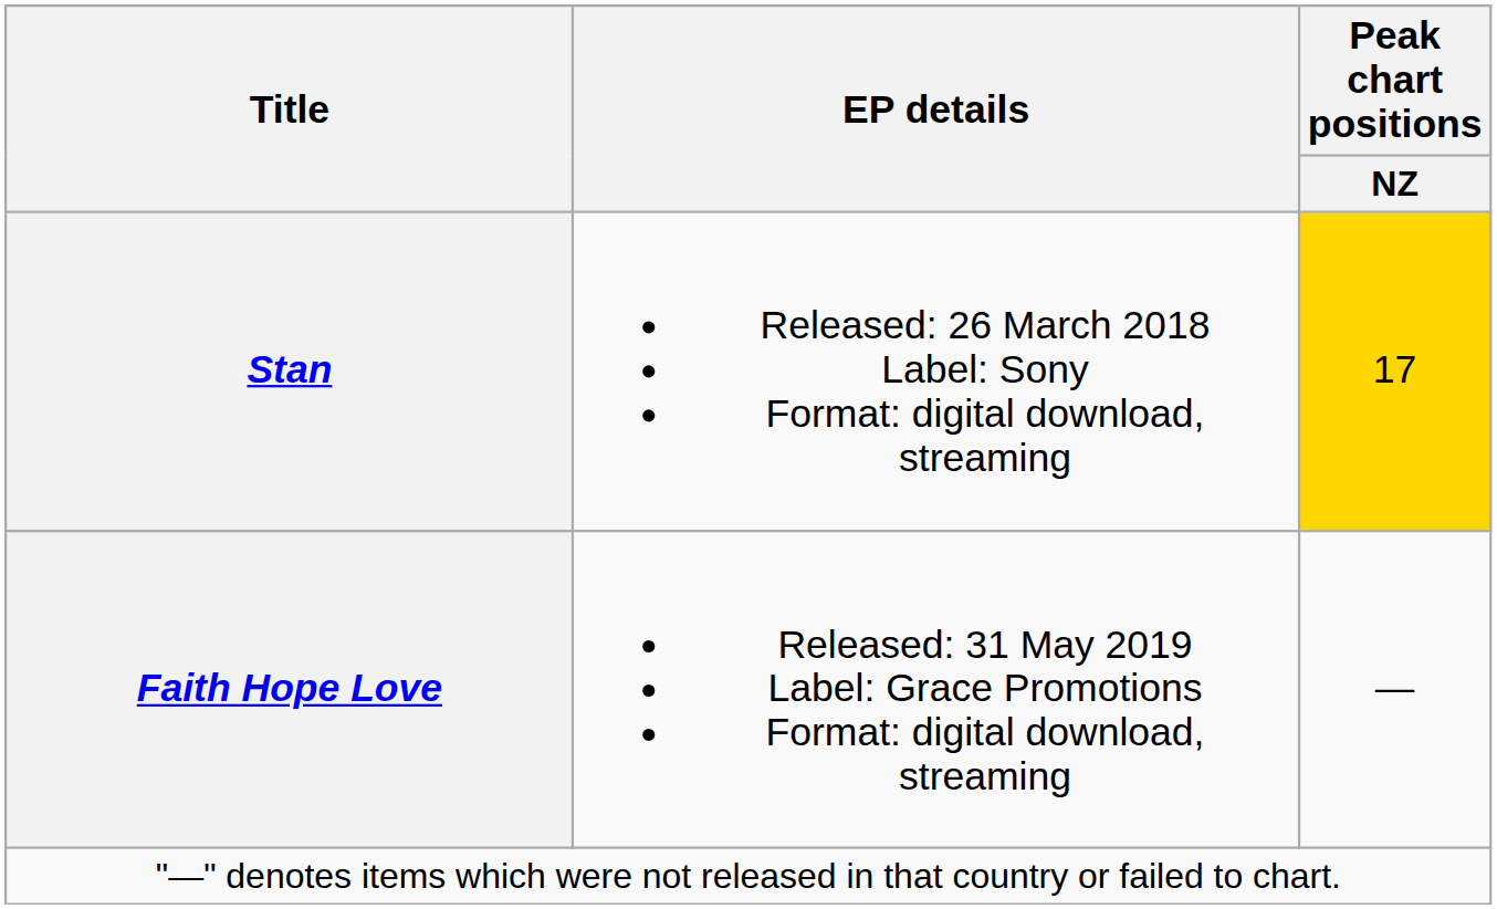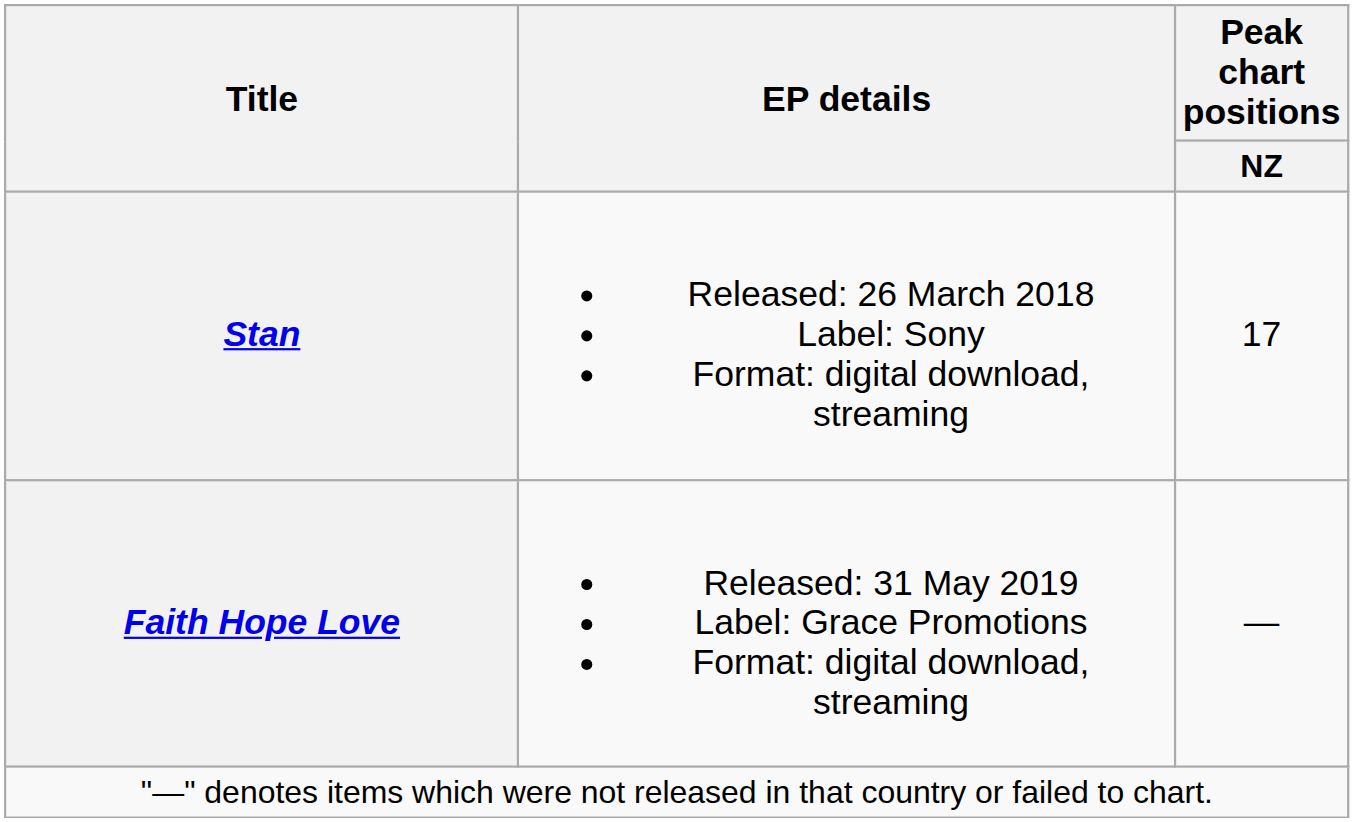Stan | Peak chart positions / NZ: gold background -> no background
